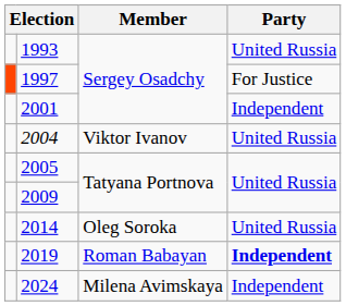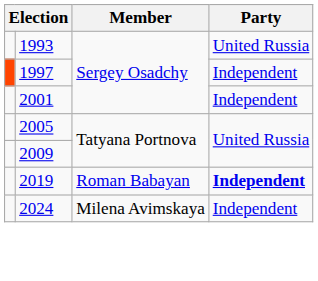1997 | Party: For Justice -> Independent
- row: 2004 | Viktor Ivanov | United Russia
- row: 2014 | Oleg Soroka | United Russia
